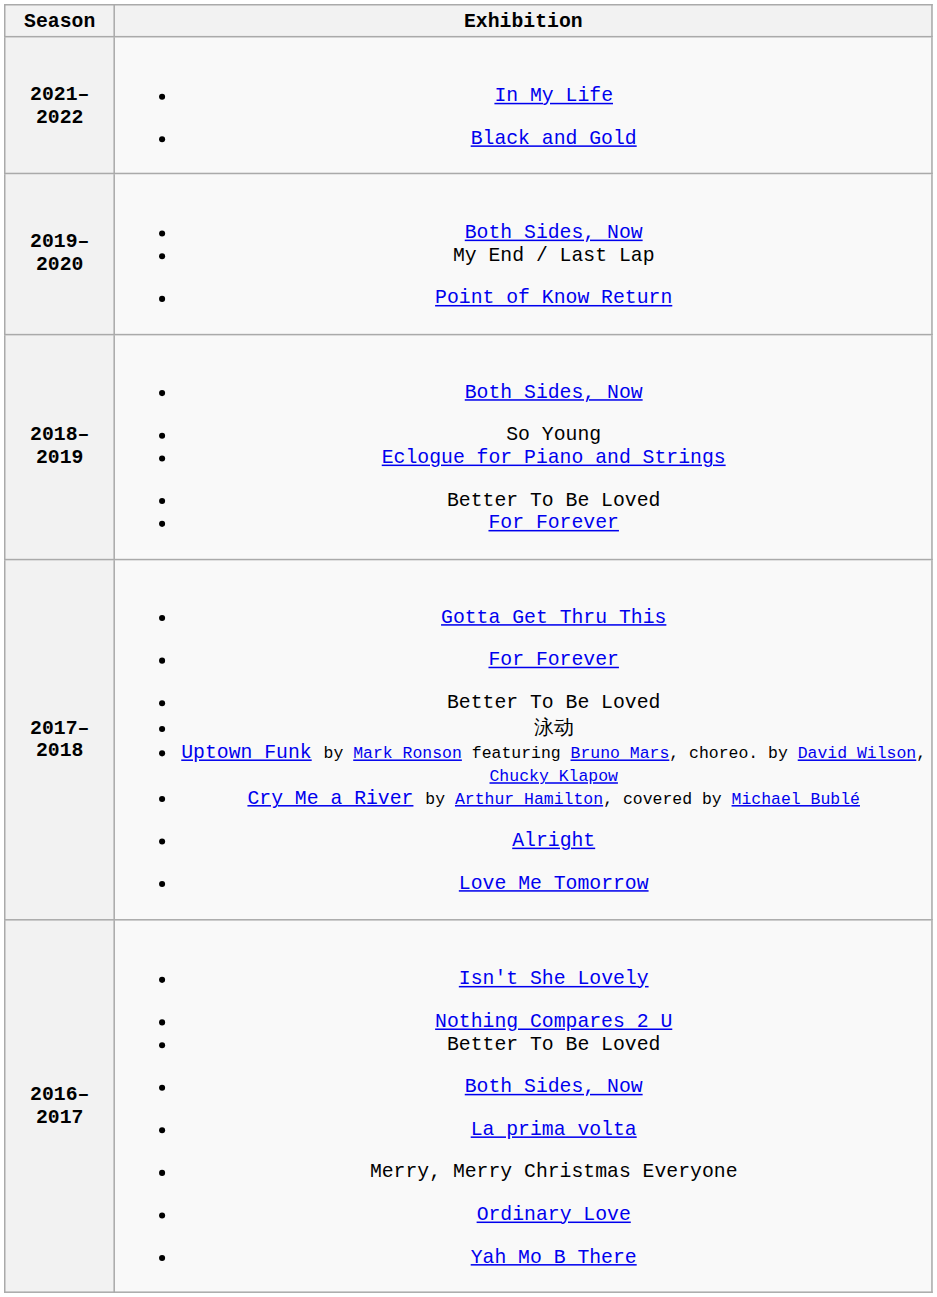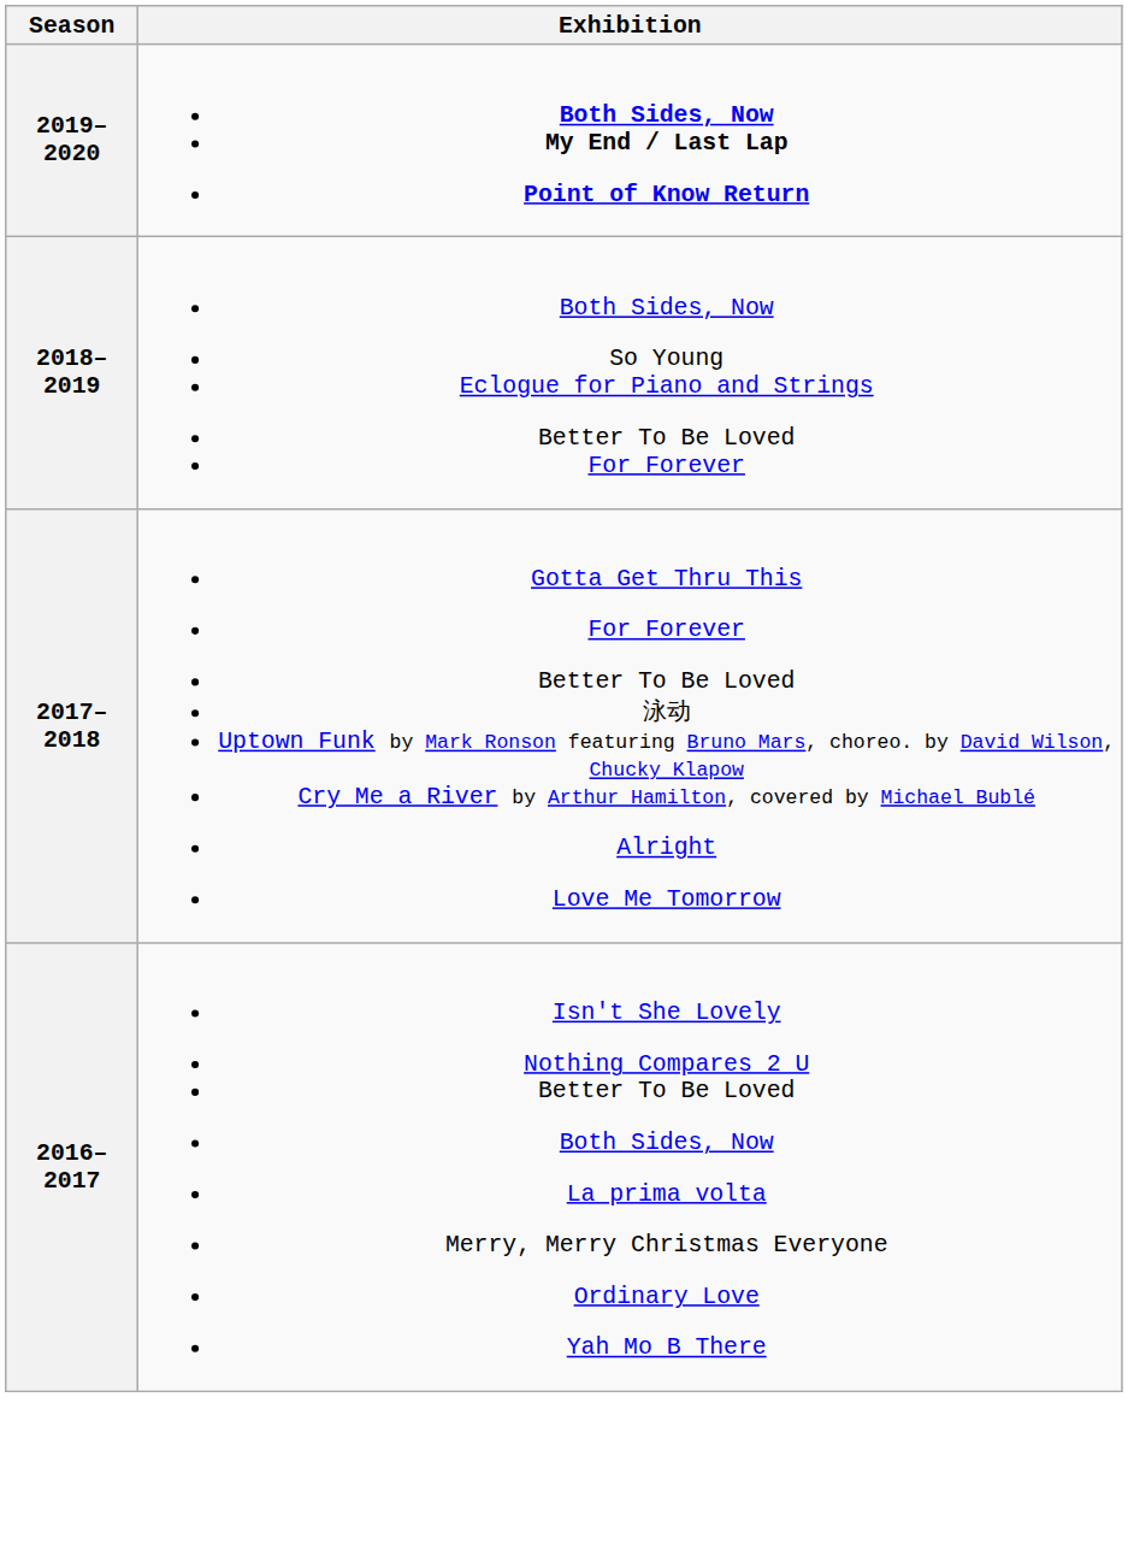- row: 2021–2022 | In My Life Black and Gold
2019–2020 | Exhibition: normal -> bold
